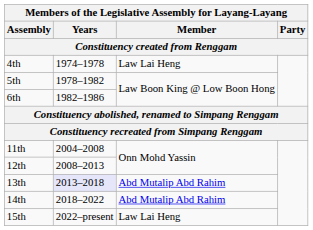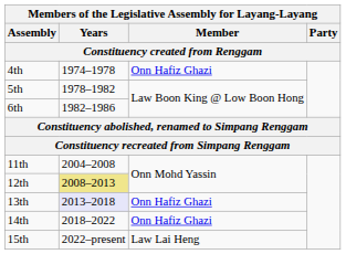4th | Member: Law Lai Heng -> Onn Hafiz Ghazi
12th | Years: no background -> khaki background
13th | Member: Abd Mutalip Abd Rahim -> Onn Hafiz Ghazi
14th | Member: Abd Mutalip Abd Rahim -> Onn Hafiz Ghazi
